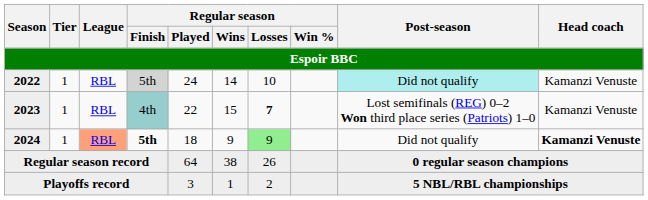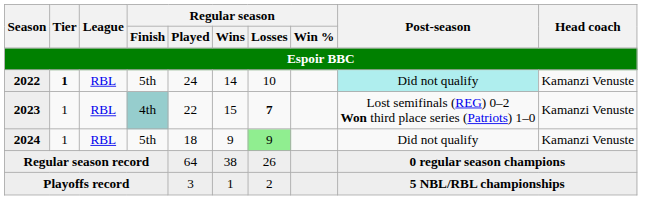2022 | Tier: normal -> bold
2022 | Regular season / Finish: lightgrey background -> no background
2024 | League: lightsalmon background -> no background
2024 | Regular season / Finish: bold -> normal
2024 | Head coach: bold -> normal
